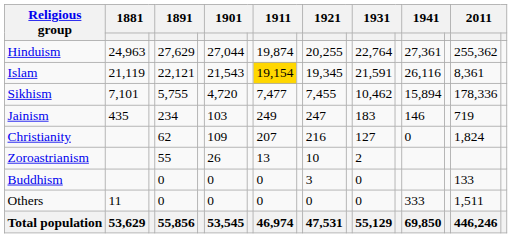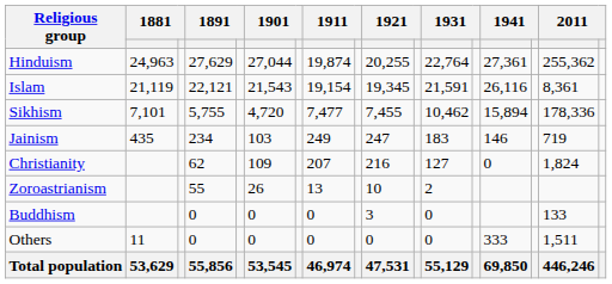Islam | column 8: gold background -> no background
